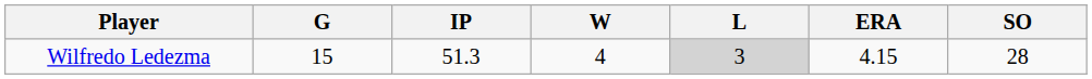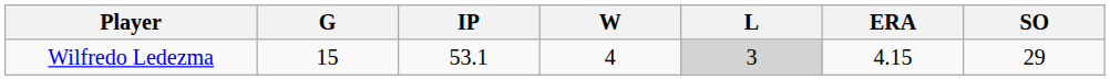Wilfredo Ledezma | IP: 51.3 -> 53.1
Wilfredo Ledezma | SO: 28 -> 29
